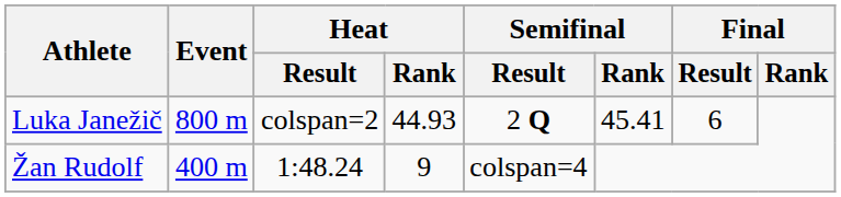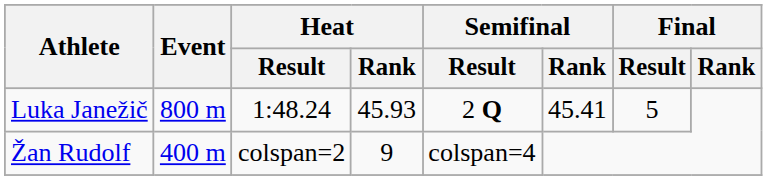Luka Janežič | Heat / Result: colspan=2 -> 1:48.24
Luka Janežič | Heat / Rank: 44.93 -> 45.93
Luka Janežič | Final / Result: 6 -> 5
Žan Rudolf | Heat / Result: 1:48.24 -> colspan=2
